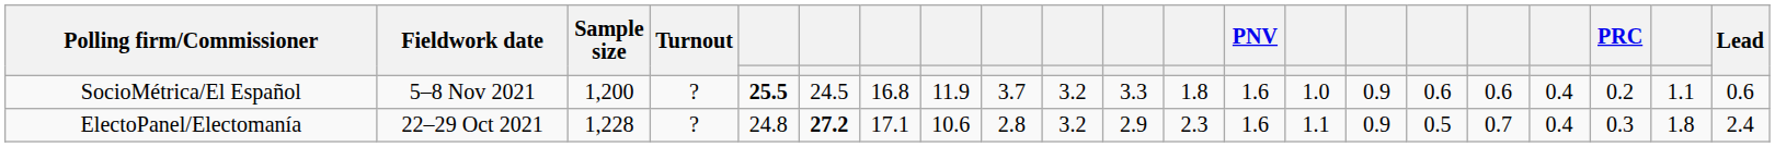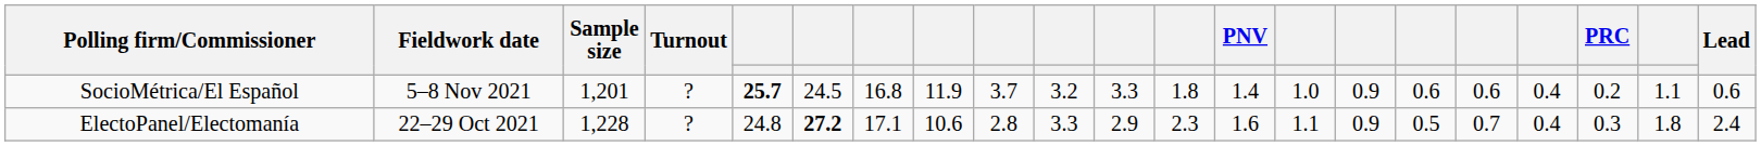SocioMétrica/El Español | Sample size: 1,200 -> 1,201
SocioMétrica/El Español | column 5: 25.5 -> 25.7
SocioMétrica/El Español | PNV: 1.6 -> 1.4
ElectoPanel/Electomanía | column 10: 3.2 -> 3.3
